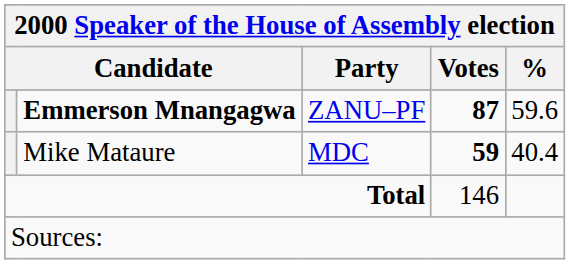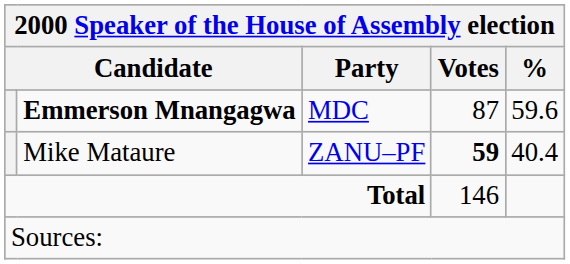Emmerson Mnangagwa | Party: ZANU–PF -> MDC
Emmerson Mnangagwa | Votes: bold -> normal
Mike Mataure | Party: MDC -> ZANU–PF
